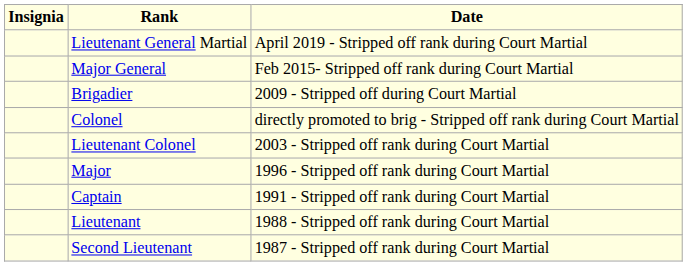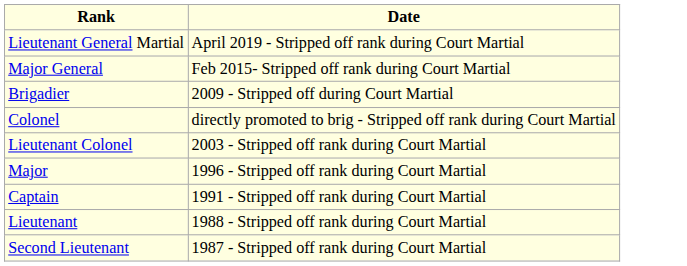- column: Insignia
